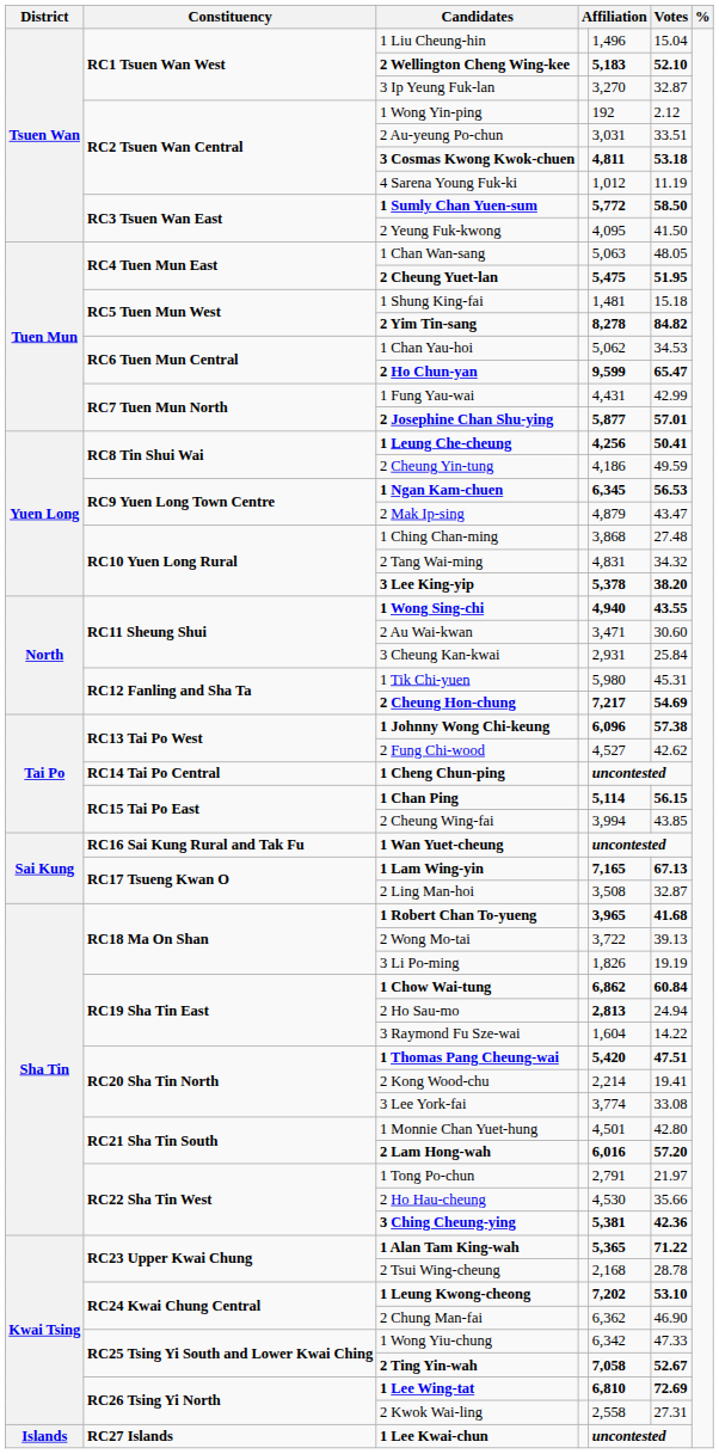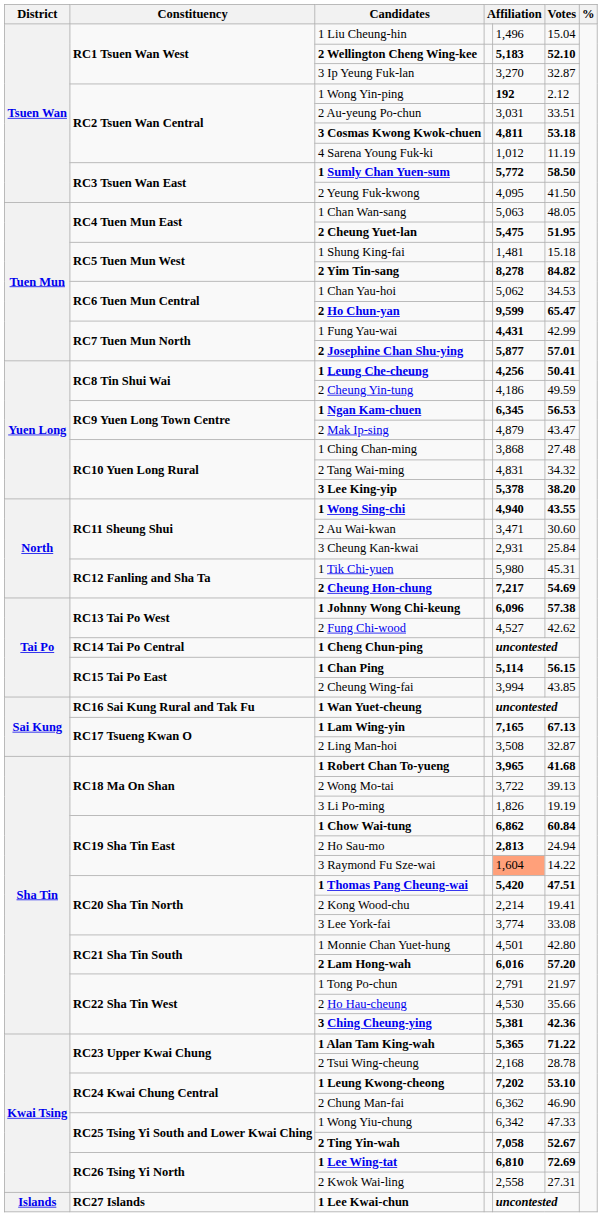1 Wong Yin-ping | column 5: normal -> bold
1 Fung Yau-wai | column 5: normal -> bold
3 Raymond Fu Sze-wai | column 5: no background -> lightsalmon background
